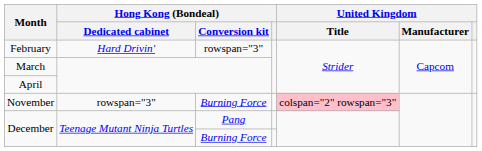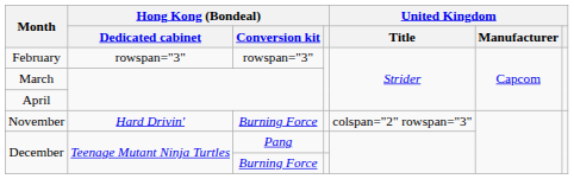February | Hong Kong (Bondeal) / Dedicated cabinet: Hard Drivin' -> rowspan="3"
November | Hong Kong (Bondeal) / Dedicated cabinet: rowspan="3" -> Hard Drivin'
November | United Kingdom / Title: pink background -> no background
